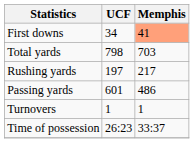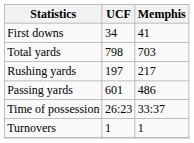First downs | Memphis: lightsalmon background -> no background
rows swapped: Turnovers <-> Time of possession
